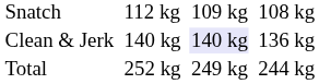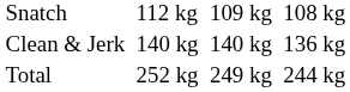Clean & Jerk | column 3: lavender background -> no background
